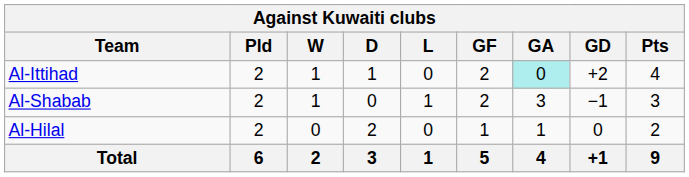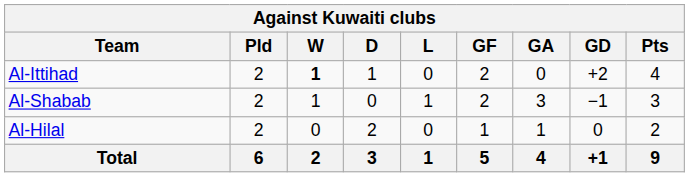Al-Ittihad | W: normal -> bold
Al-Ittihad | GA: paleturquoise background -> no background
